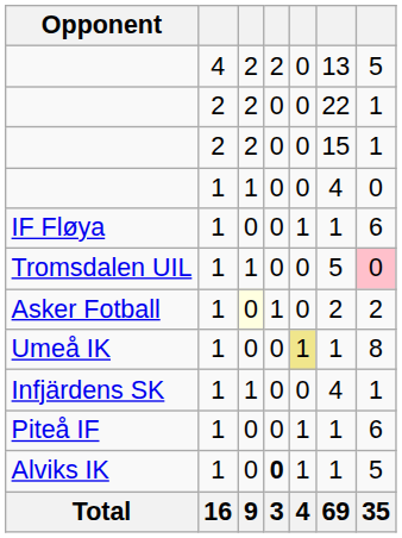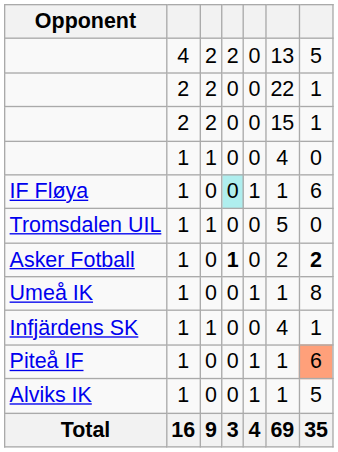IF Fløya | column 4: no background -> paleturquoise background
Tromsdalen UIL | column 7: pink background -> no background
Asker Fotball | column 3: lightyellow background -> no background
Asker Fotball | column 4: normal -> bold
Asker Fotball | column 7: normal -> bold
Umeå IK | column 5: khaki background -> no background
Piteå IF | column 7: no background -> lightsalmon background
Alviks IK | column 4: bold -> normal
